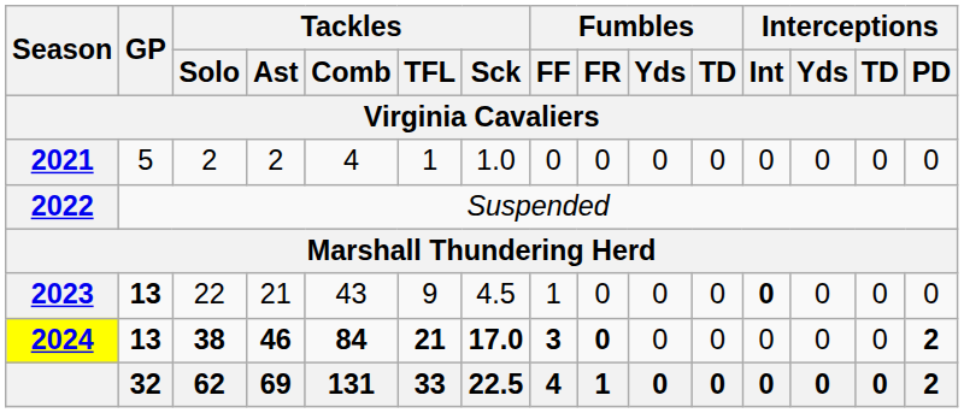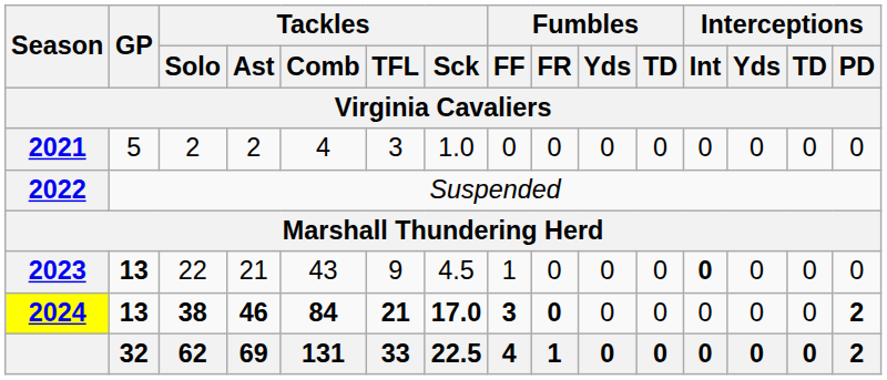2021 | Tackles / TFL: 1 -> 3
